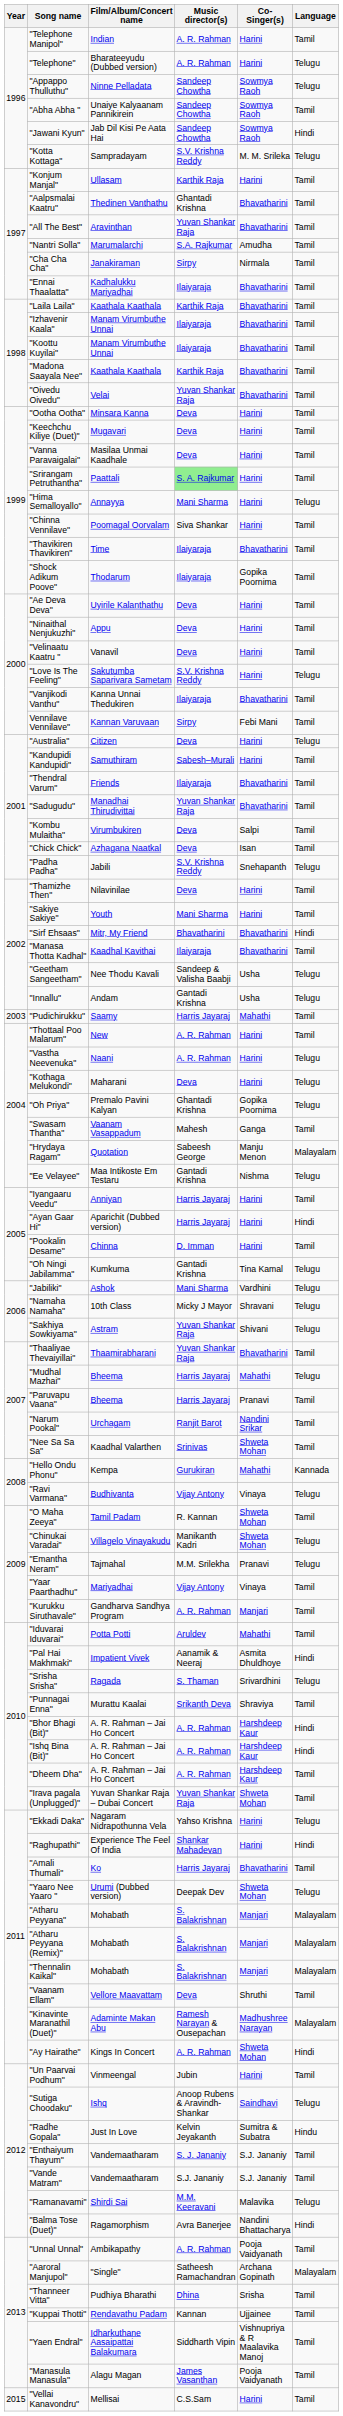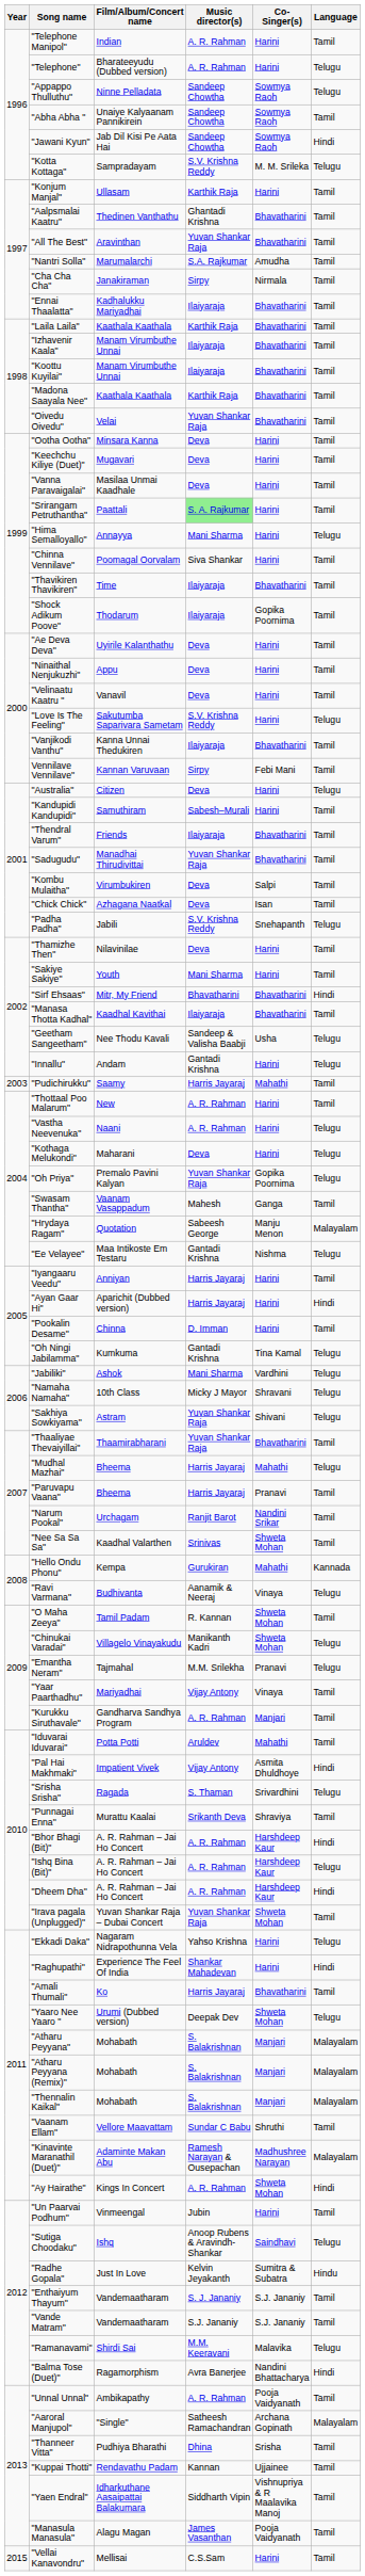"Innallu" | Co-Singer(s): Usha -> Harini
"Oh Priya" | Music director(s): Ghantadi Krishna -> Yuvan Shankar Raja
"Ravi Varmana" | Music director(s): Vijay Antony -> Aanamik & Neeraj
"Pal Hai Makhmaki" | Music director(s): Aanamik & Neeraj -> Vijay Antony
"Ishq Bina (Bit)" | Language: Hindi -> Telugu
"Dheem Dha" | Language: Tamil -> Hindi
"Vaanam Ellam" | Music director(s): Deva -> Sundar C Babu
